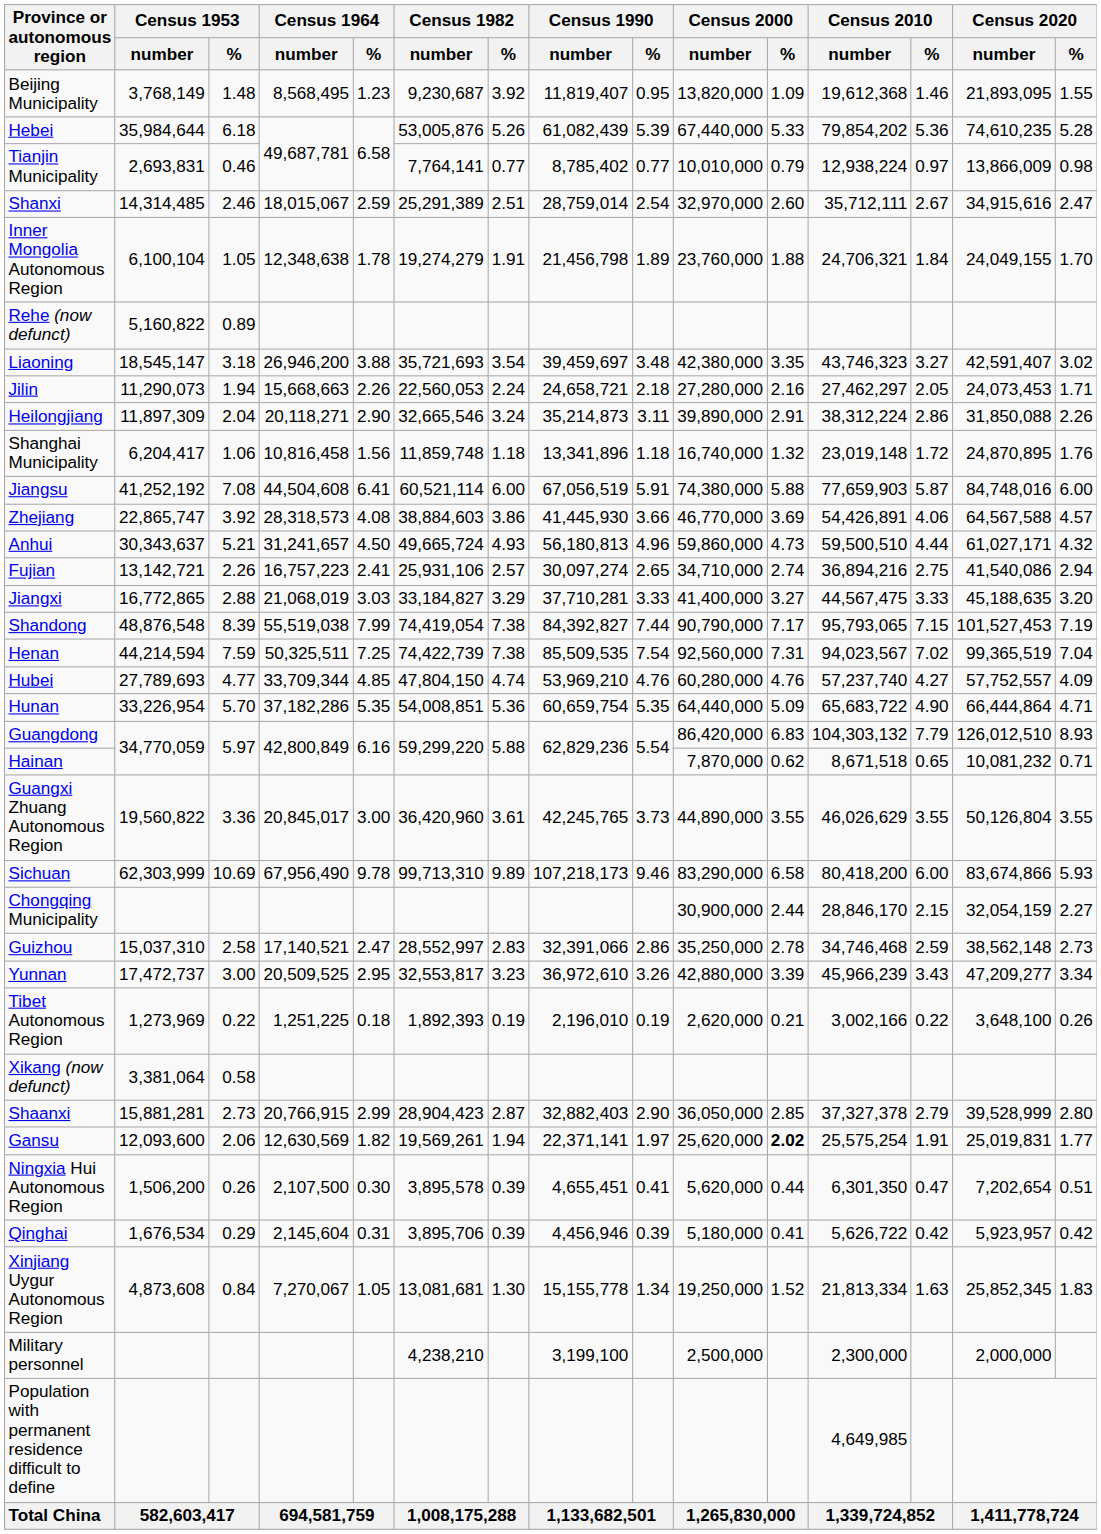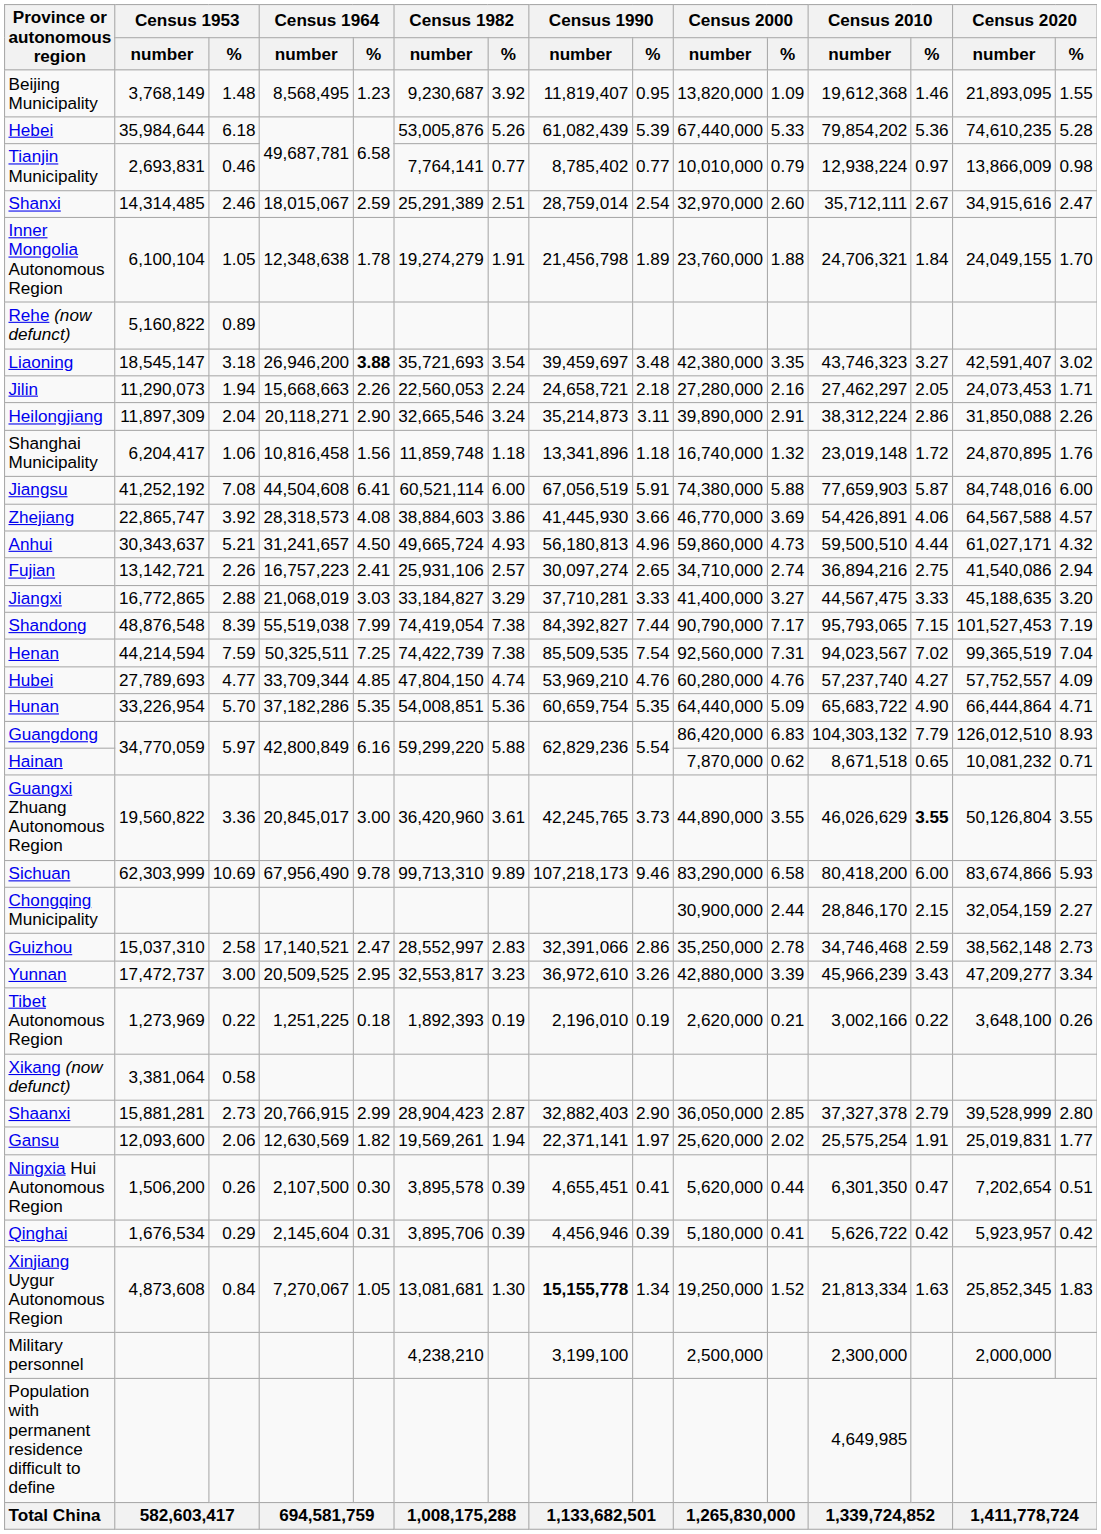Liaoning | Census 1964 / %: normal -> bold
Guangxi Zhuang Autonomous Region | Census 2010 / %: normal -> bold
Gansu | Census 2000 / %: bold -> normal
Xinjiang Uygur Autonomous Region | Census 1990 / number: normal -> bold
